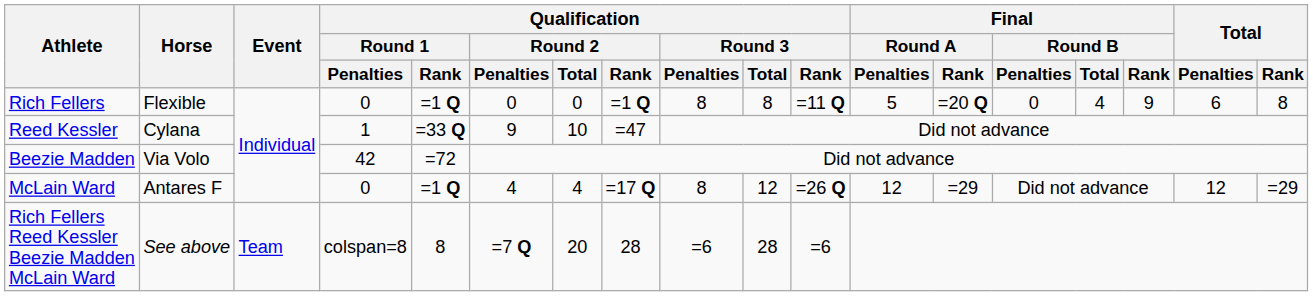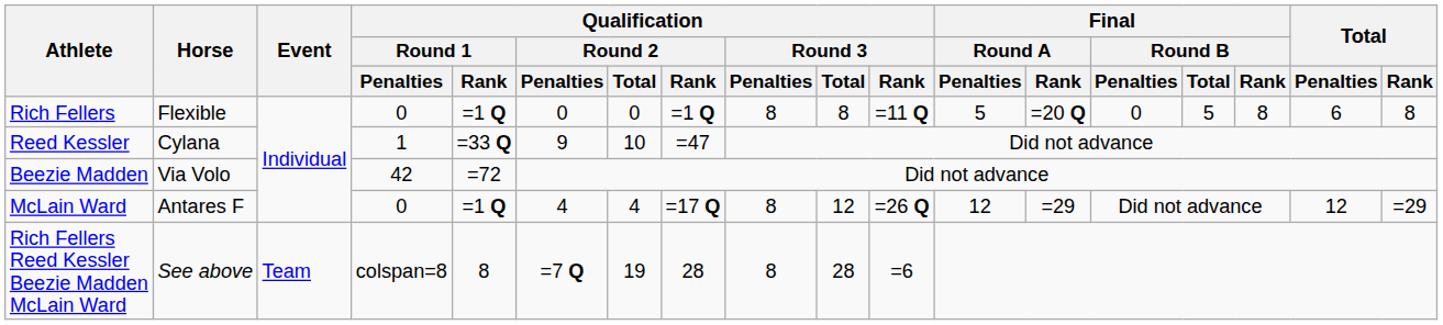Rich Fellers | Final / Round B / Total: 4 -> 5
Rich Fellers | Final / Round B / Rank: 9 -> 8
Rich Fellers Reed Kessler Beezie Madden McLain Ward | Qualification / Round 2 / Total: 20 -> 19
Rich Fellers Reed Kessler Beezie Madden McLain Ward | Qualification / Round 3 / Penalties: =6 -> 8
